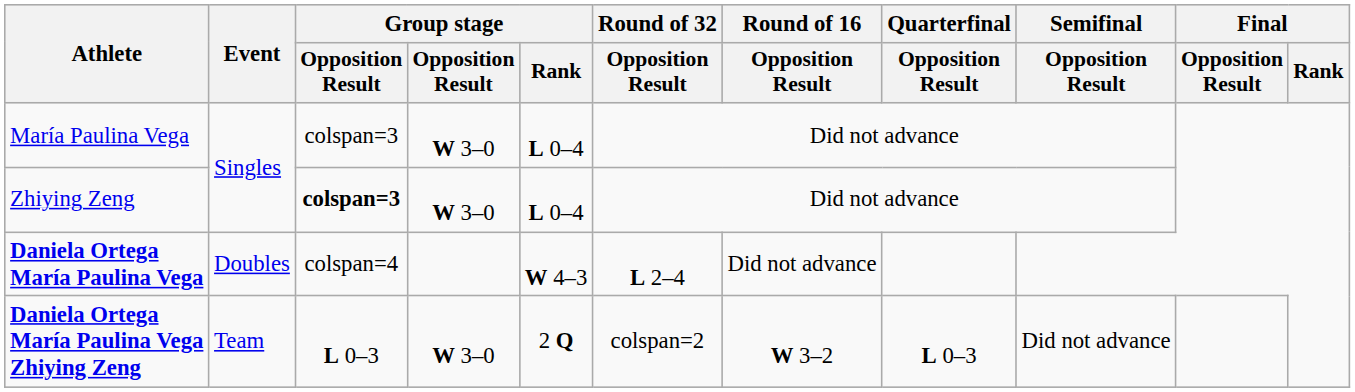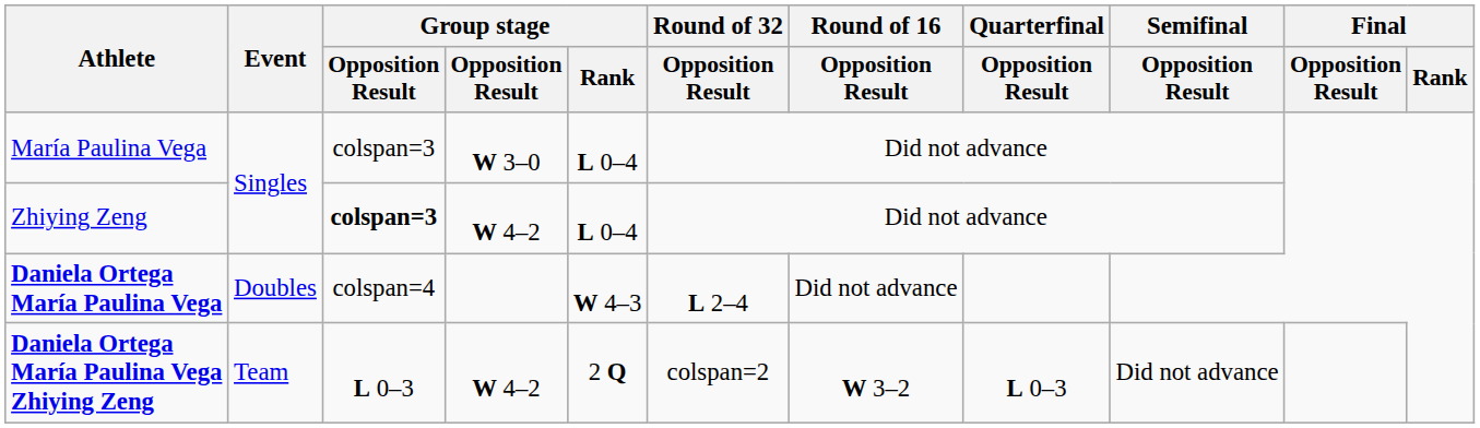Zhiying Zeng | column 4: W 3–0 -> W 4–2
Daniela Ortega María Paulina Vega Zhiying Zeng | column 4: W 3–0 -> W 4–2
